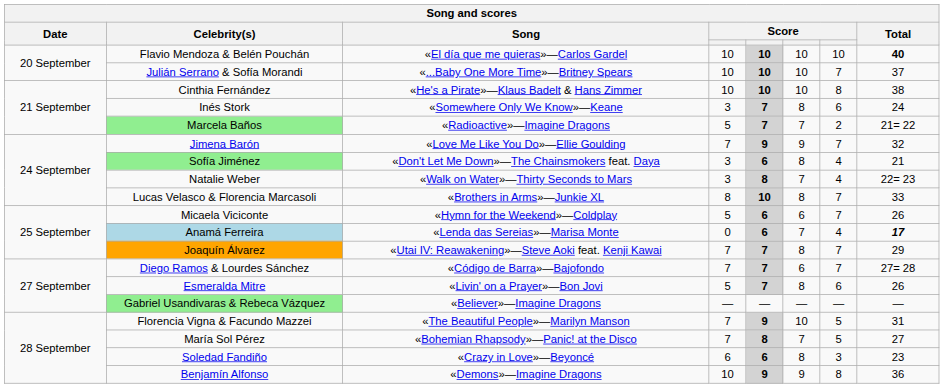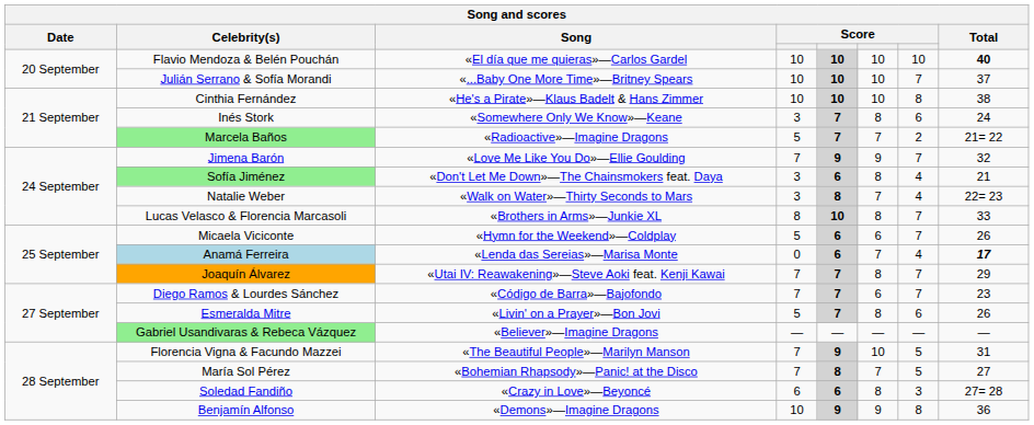Diego Ramos & Lourdes Sánchez | Total: 27= 28 -> 23
Soledad Fandiño | Total: 23 -> 27= 28
